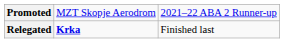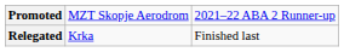Relegated | column 2: bold -> normal
